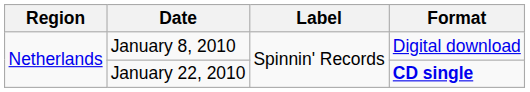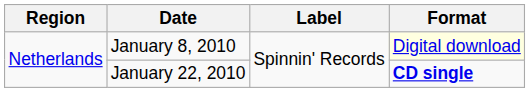January 8, 2010 | Format: no background -> lightyellow background
